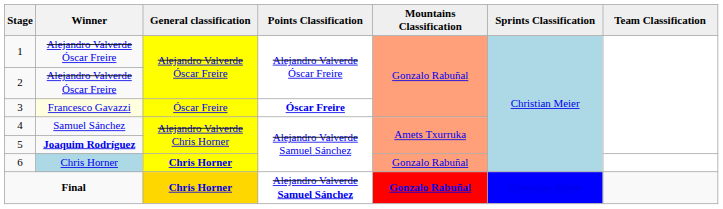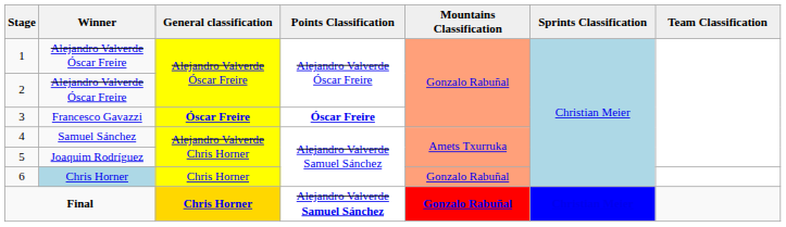3 | Winner: lightyellow background -> no background
3 | General classification: normal -> bold
5 | Winner: bold -> normal
6 | General classification: bold -> normal
